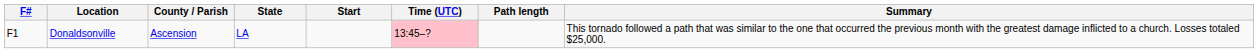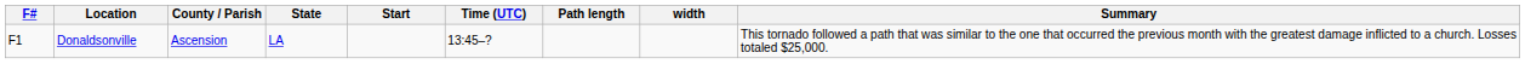+ column: width
Donaldsonville | Time (UTC): pink background -> no background
